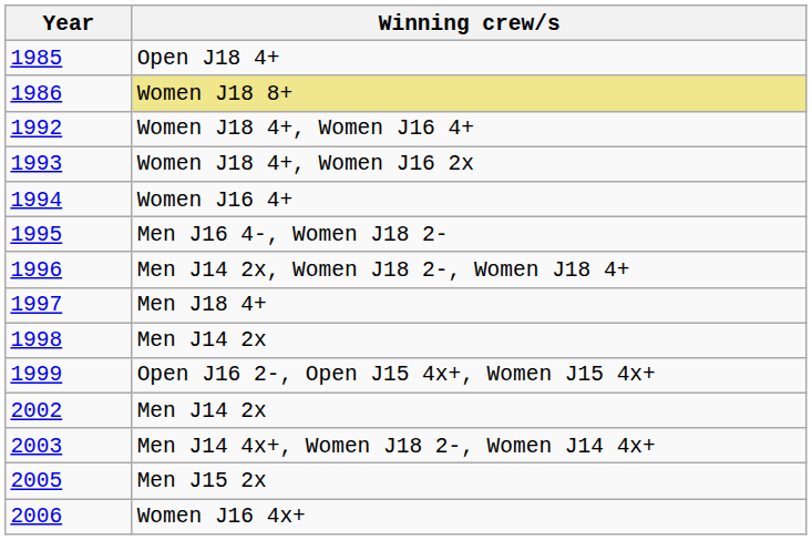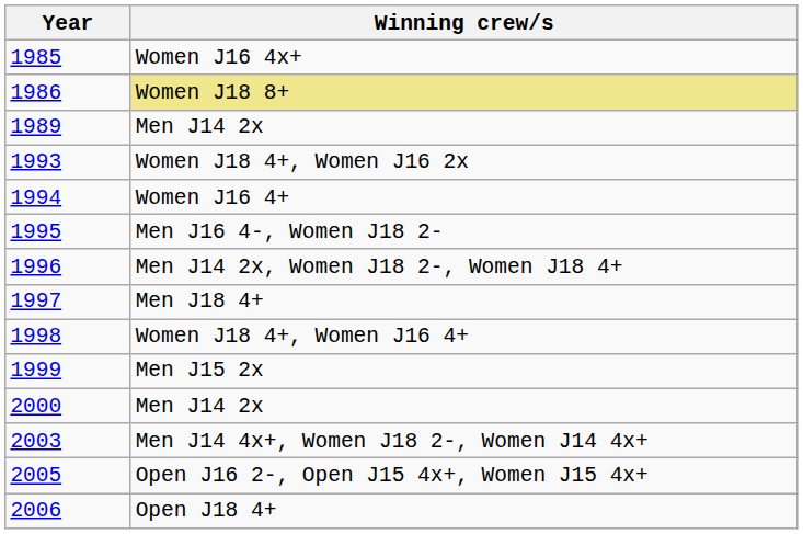row 2 | Winning crew/s: Open J18 4+ -> Women J16 4x+
row 4 | Year: 1992 -> 1989
row 4 | Winning crew/s: Women J18 4+, Women J16 4+ -> Men J14 2x
row 10 | Winning crew/s: Men J14 2x -> Women J18 4+, Women J16 4+
row 11 | Winning crew/s: Open J16 2-, Open J15 4x+, Women J15 4x+ -> Men J15 2x
row 12 | Year: 2002 -> 2000
row 14 | Winning crew/s: Men J15 2x -> Open J16 2-, Open J15 4x+, Women J15 4x+
row 15 | Winning crew/s: Women J16 4x+ -> Open J18 4+
